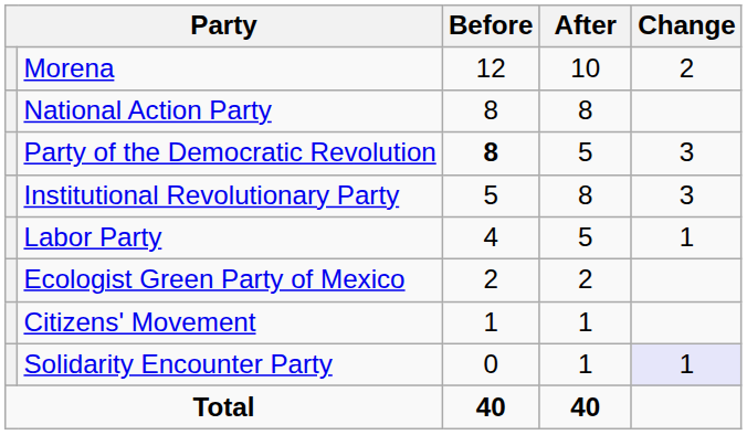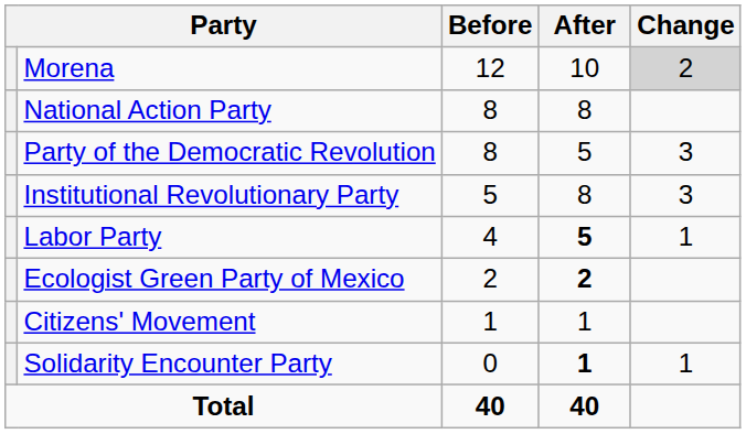Morena | Change: no background -> lightgrey background
Party of the Democratic Revolution | Before: bold -> normal
Labor Party | After: normal -> bold
Ecologist Green Party of Mexico | After: normal -> bold
Solidarity Encounter Party | After: normal -> bold
Solidarity Encounter Party | Change: lavender background -> no background
